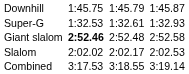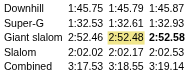Giant slalom | column 2: bold -> normal
Giant slalom | column 3: no background -> khaki background
Giant slalom | column 4: normal -> bold
